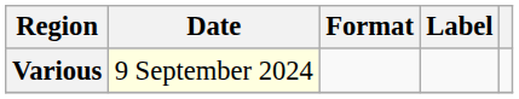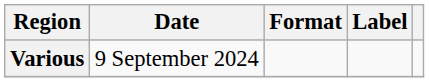Various | Date: lightyellow background -> no background
